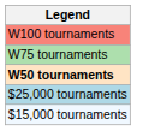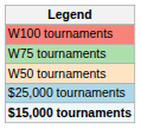row 4 | column 1: bold -> normal
row 6 | column 1: normal -> bold
